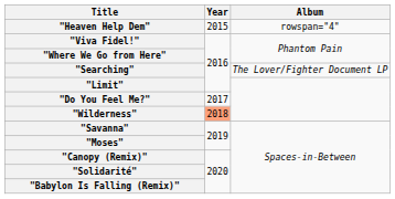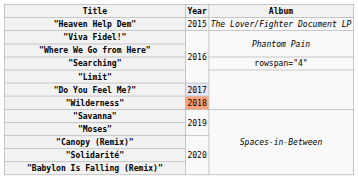"Heaven Help Dem" | Album: rowspan="4" -> The Lover/Fighter Document LP
"Searching" | Album: The Lover/Fighter Document LP -> rowspan="4"
"Do You Feel Me?" | Year: no background -> lavender background
